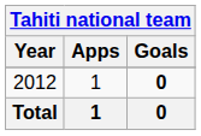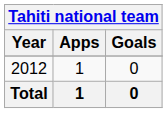2012 | Goals: bold -> normal
